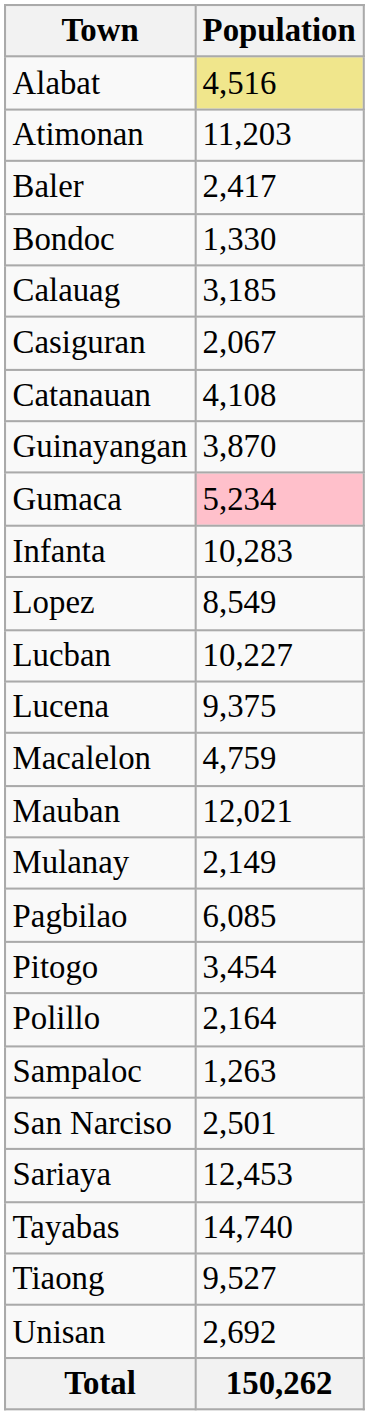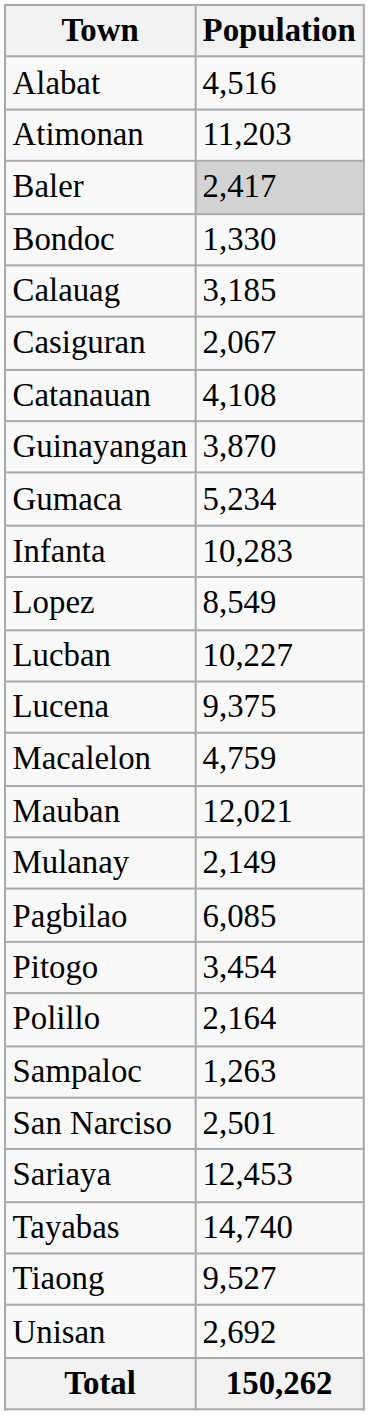Alabat | Population: khaki background -> no background
Baler | Population: no background -> lightgrey background
Gumaca | Population: pink background -> no background
